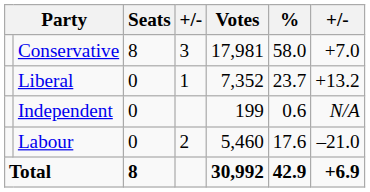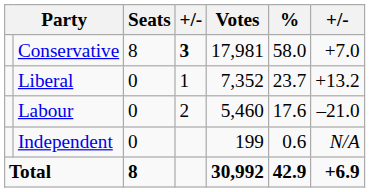Conservative | column 4: normal -> bold
rows swapped: Labour <-> Independent
